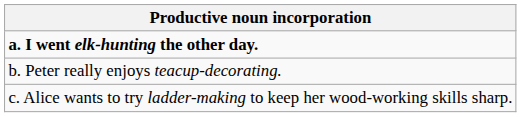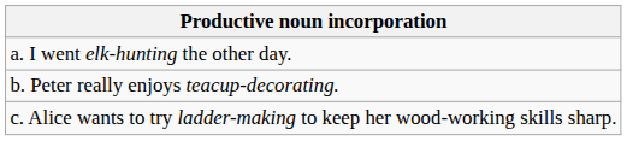row 2 | column 1: bold -> normal
